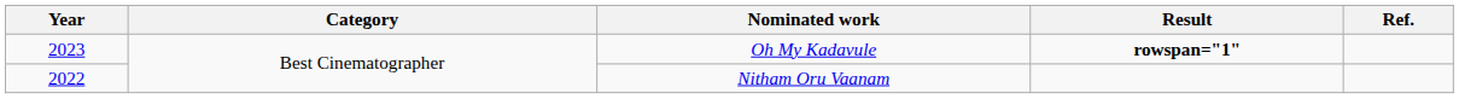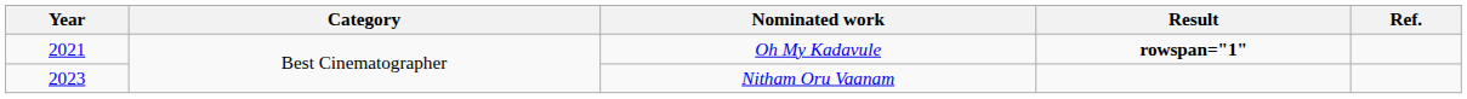Oh My Kadavule | Year: 2023 -> 2021
Nitham Oru Vaanam | Year: 2022 -> 2023
